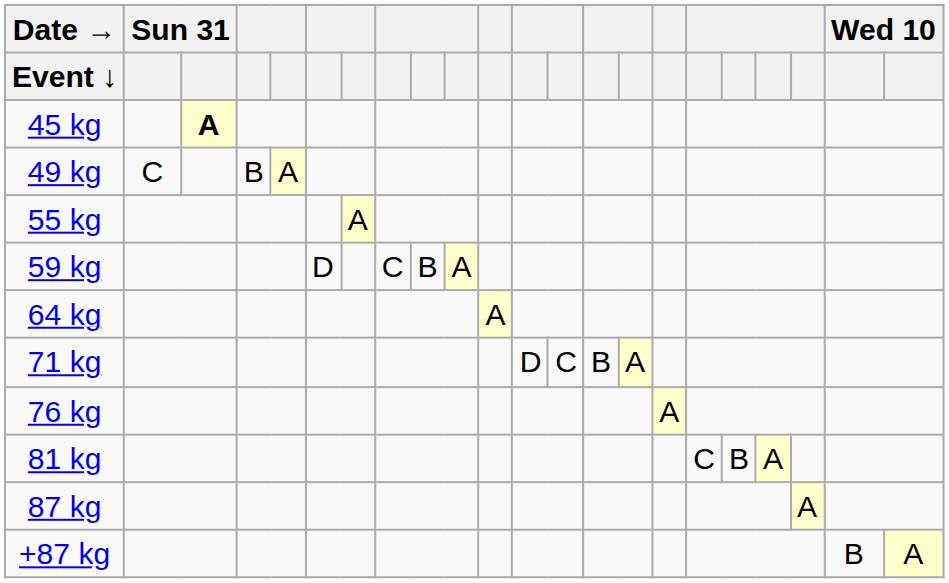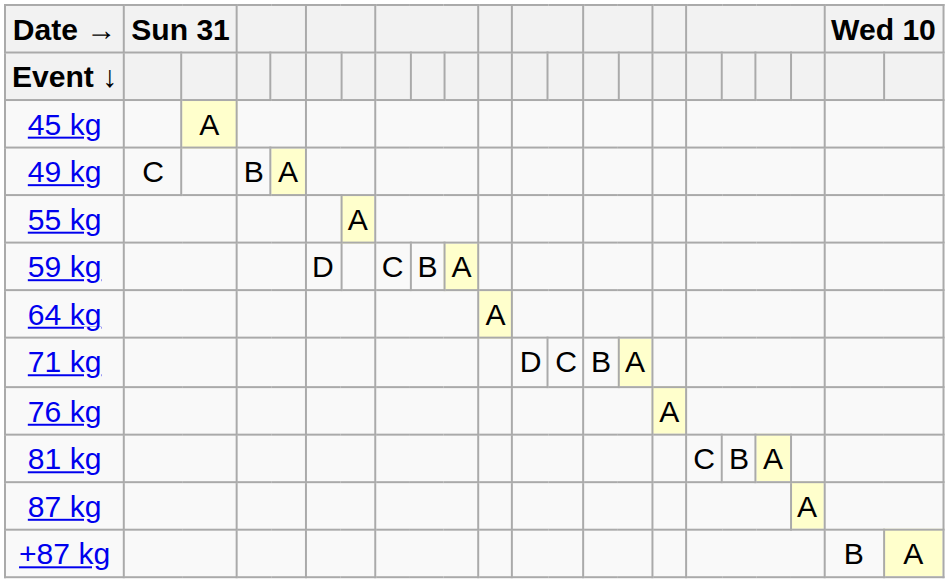45 kg | column 3: bold -> normal
